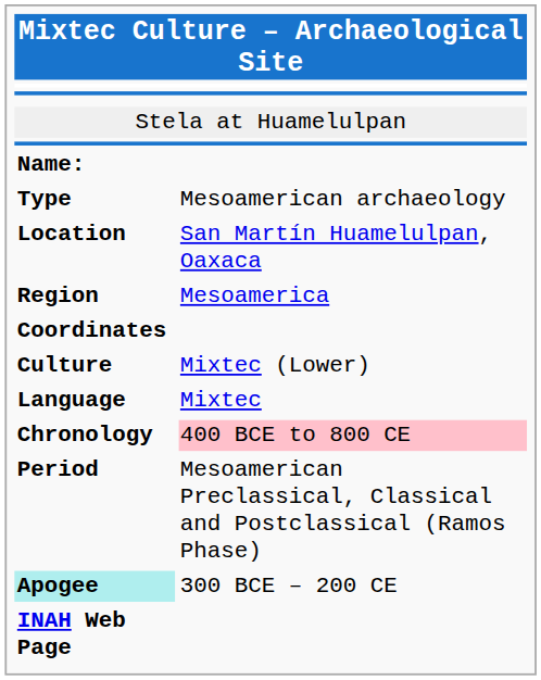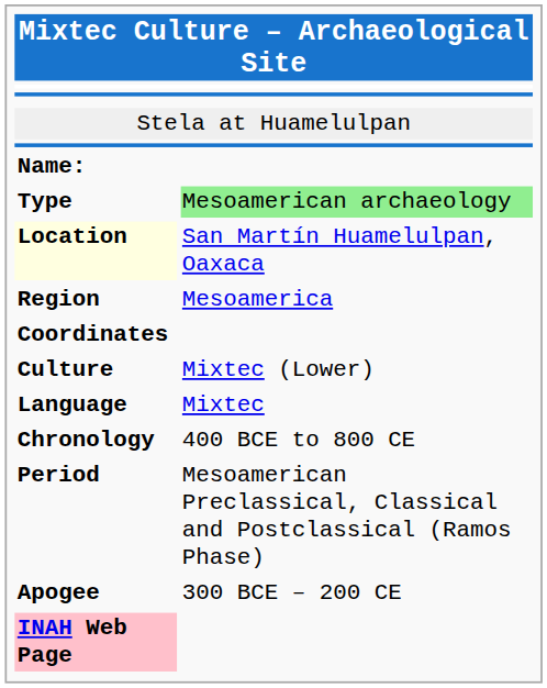Type | column 2: no background -> lightgreen background
Location | column 1: no background -> lightyellow background
Chronology | column 2: pink background -> no background
Apogee | column 1: paleturquoise background -> no background
INAH Web Page | column 1: no background -> pink background
